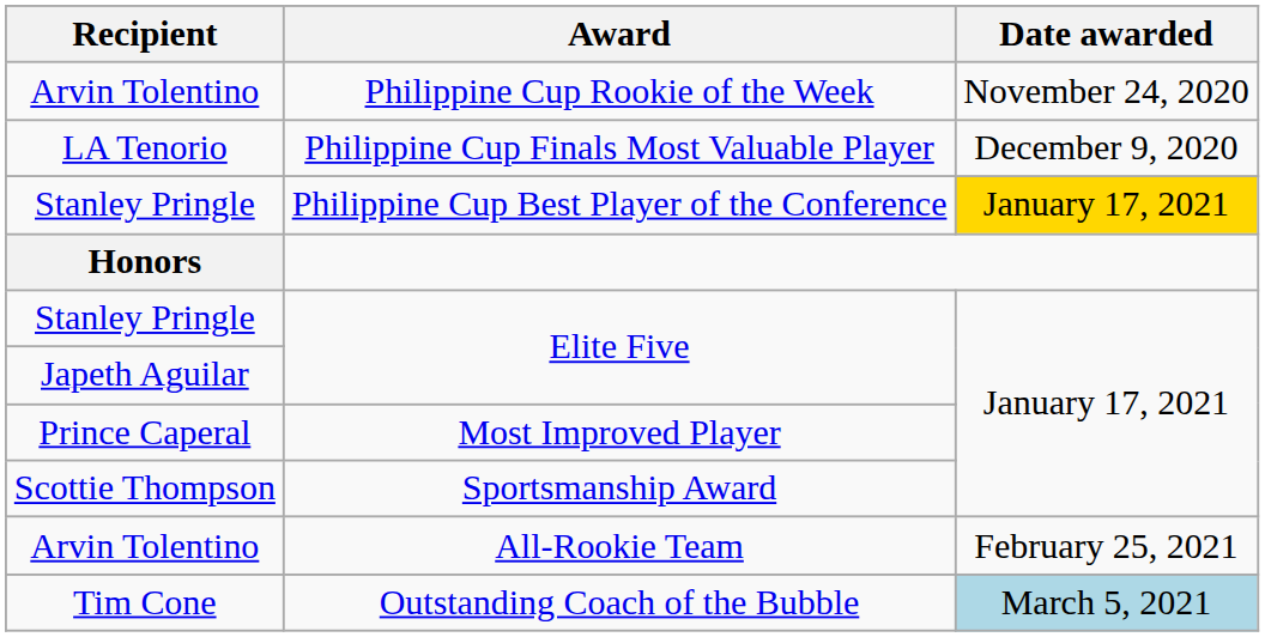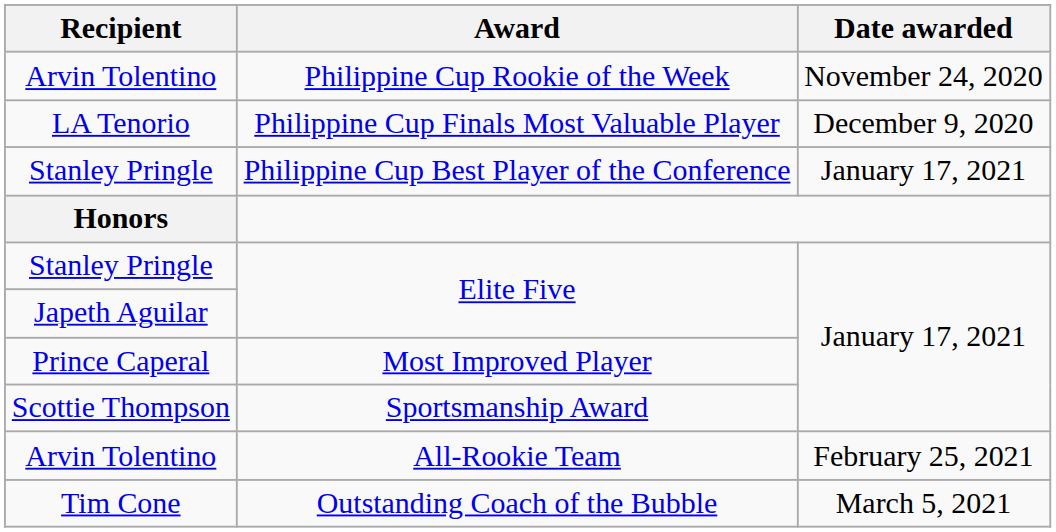Philippine Cup Best Player of the Conference | Date awarded: gold background -> no background
Outstanding Coach of the Bubble | Date awarded: lightblue background -> no background
